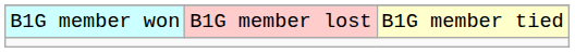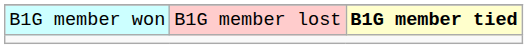B1G member won | column 3: normal -> bold
